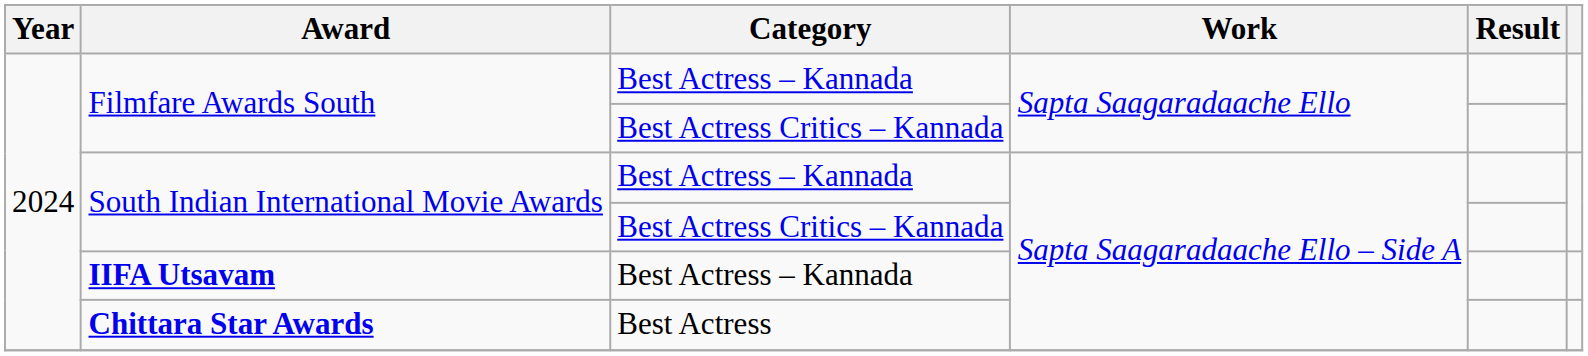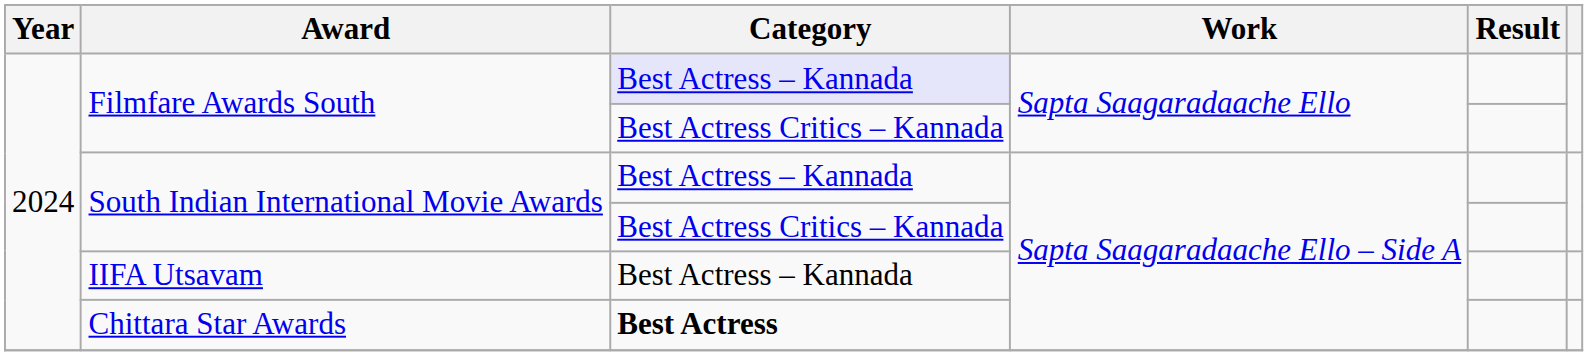Filmfare Awards South / Best Actress – Kannada | Category: no background -> lavender background
IIFA Utsavam | Award: bold -> normal
Chittara Star Awards | Award: bold -> normal
Chittara Star Awards | Category: normal -> bold
